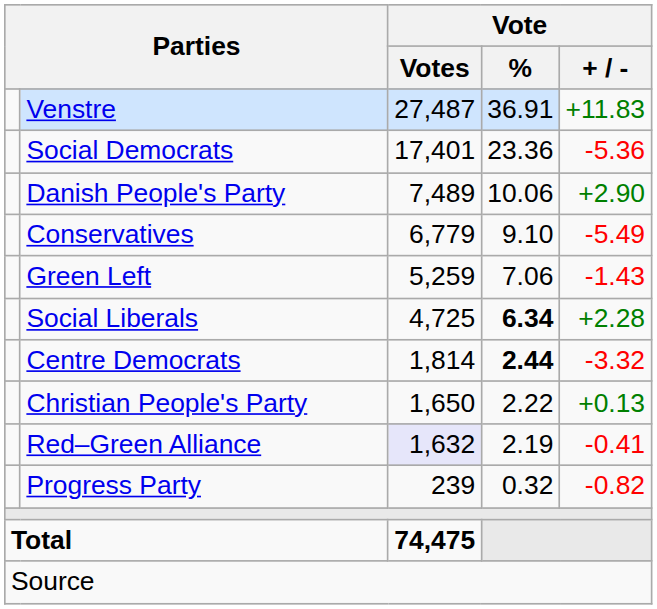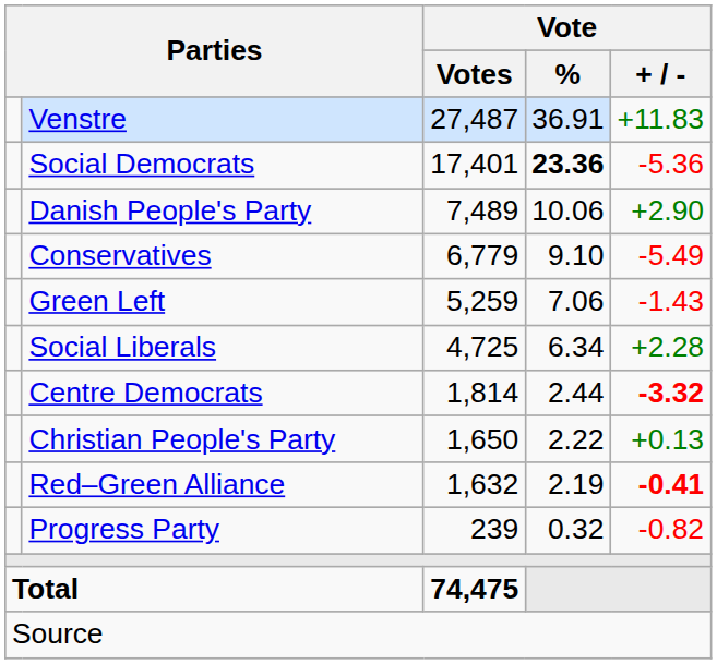Social Democrats | Vote / %: normal -> bold
Social Liberals | Vote / %: bold -> normal
Centre Democrats | Vote / %: bold -> normal
Centre Democrats | Vote / + / -: normal -> bold
Red–Green Alliance | Vote / Votes: lavender background -> no background
Red–Green Alliance | Vote / + / -: normal -> bold
